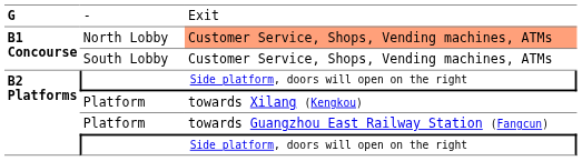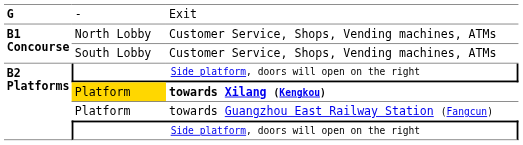North Lobby | column 3: lightsalmon background -> no background
Platform / towards Xilang (Kengkou) | column 2: no background -> gold background
Platform / towards Xilang (Kengkou) | column 3: normal -> bold
